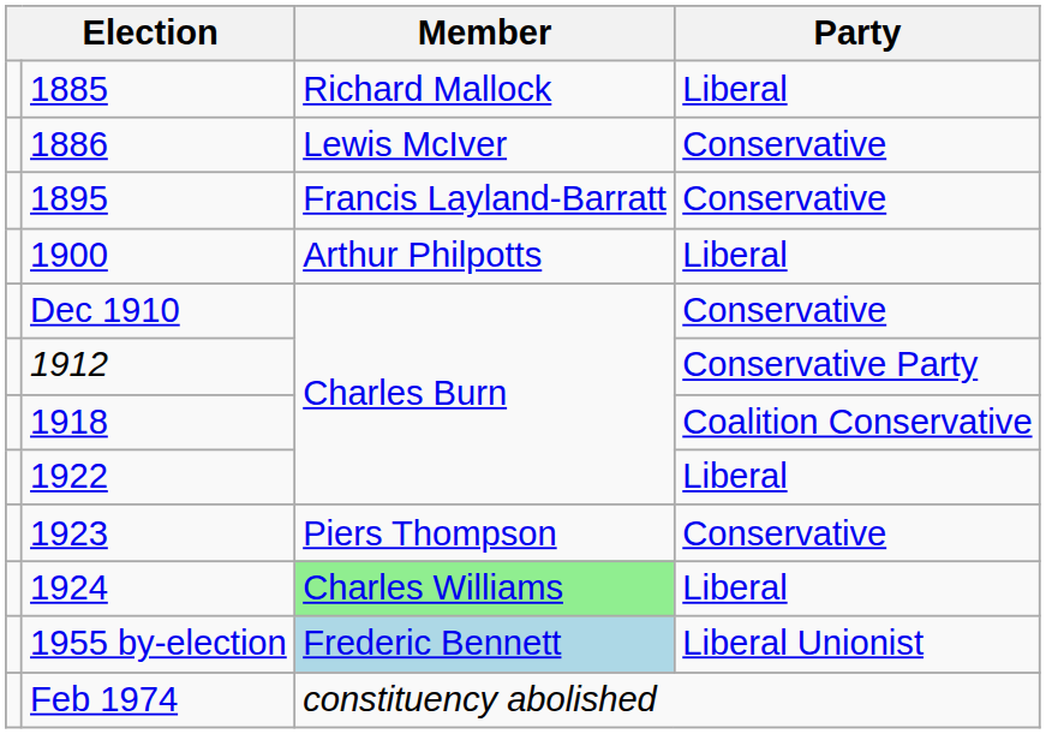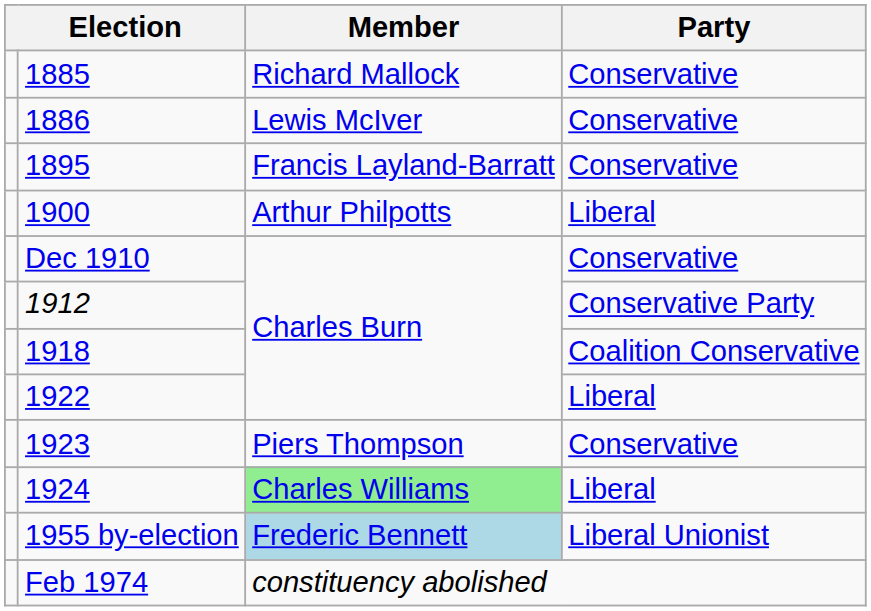1885 | Party: Liberal -> Conservative
